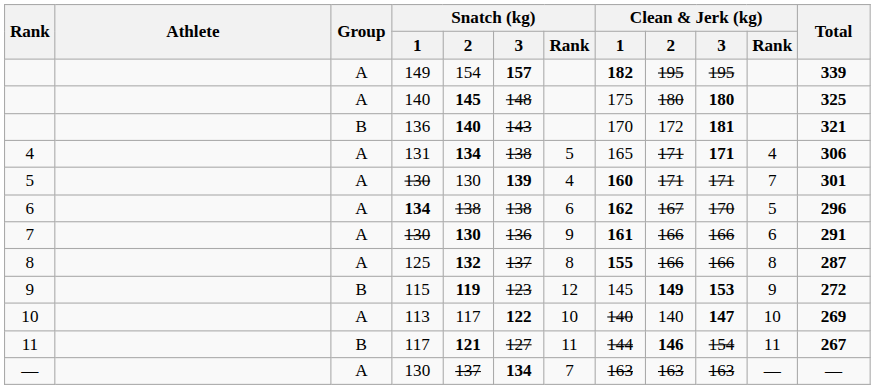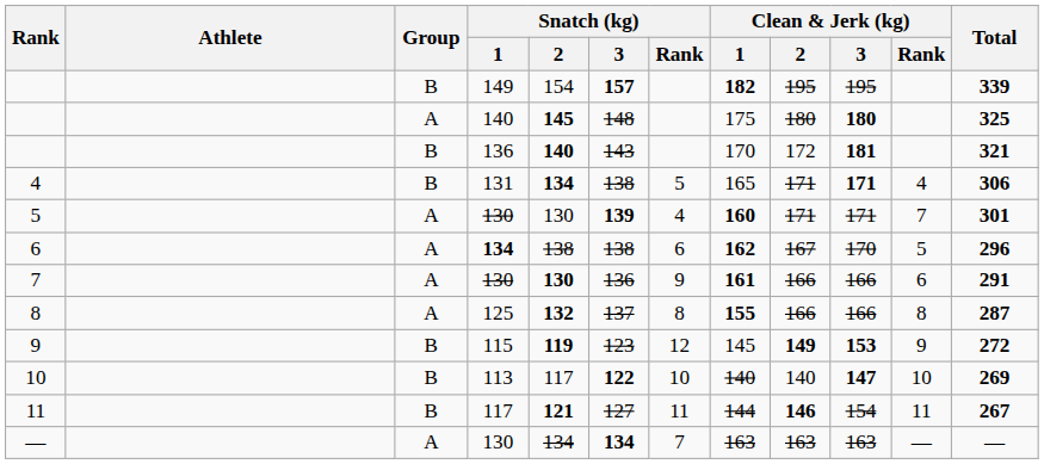row 3 | Group: A -> B
row 6 | Group: A -> B
row 12 | Group: A -> B
row 14 | Snatch (kg) / 2: 137 -> 134
